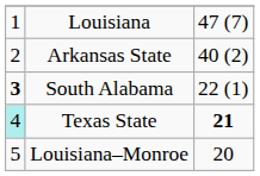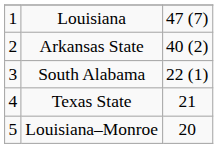South Alabama | column 1: bold -> normal
Texas State | column 1: paleturquoise background -> no background
Texas State | column 3: bold -> normal
